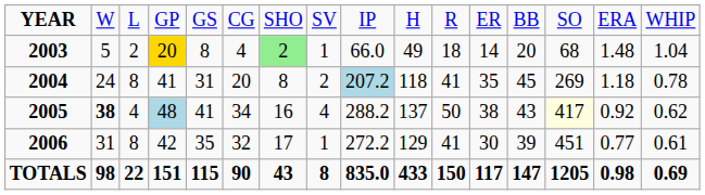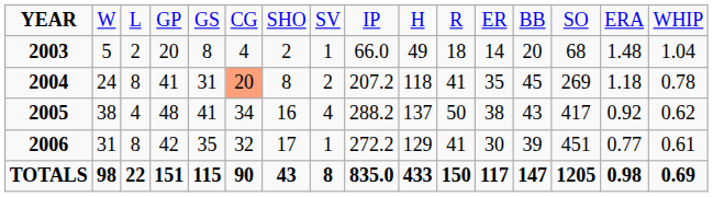2003 | column 4: gold background -> no background
2003 | column 7: lightgreen background -> no background
2004 | column 6: no background -> lightsalmon background
2004 | column 9: lightblue background -> no background
2005 | column 2: bold -> normal
2005 | column 4: lightblue background -> no background
2005 | column 14: lightyellow background -> no background
